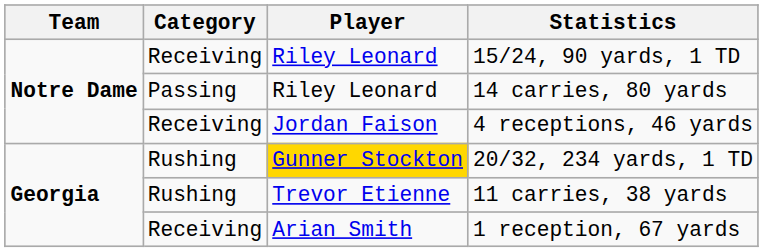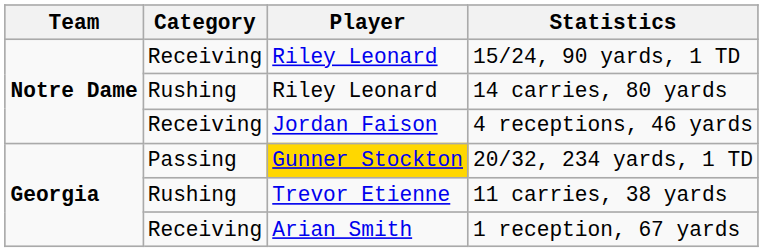14 carries, 80 yards | Category: Passing -> Rushing
20/32, 234 yards, 1 TD | Category: Rushing -> Passing
